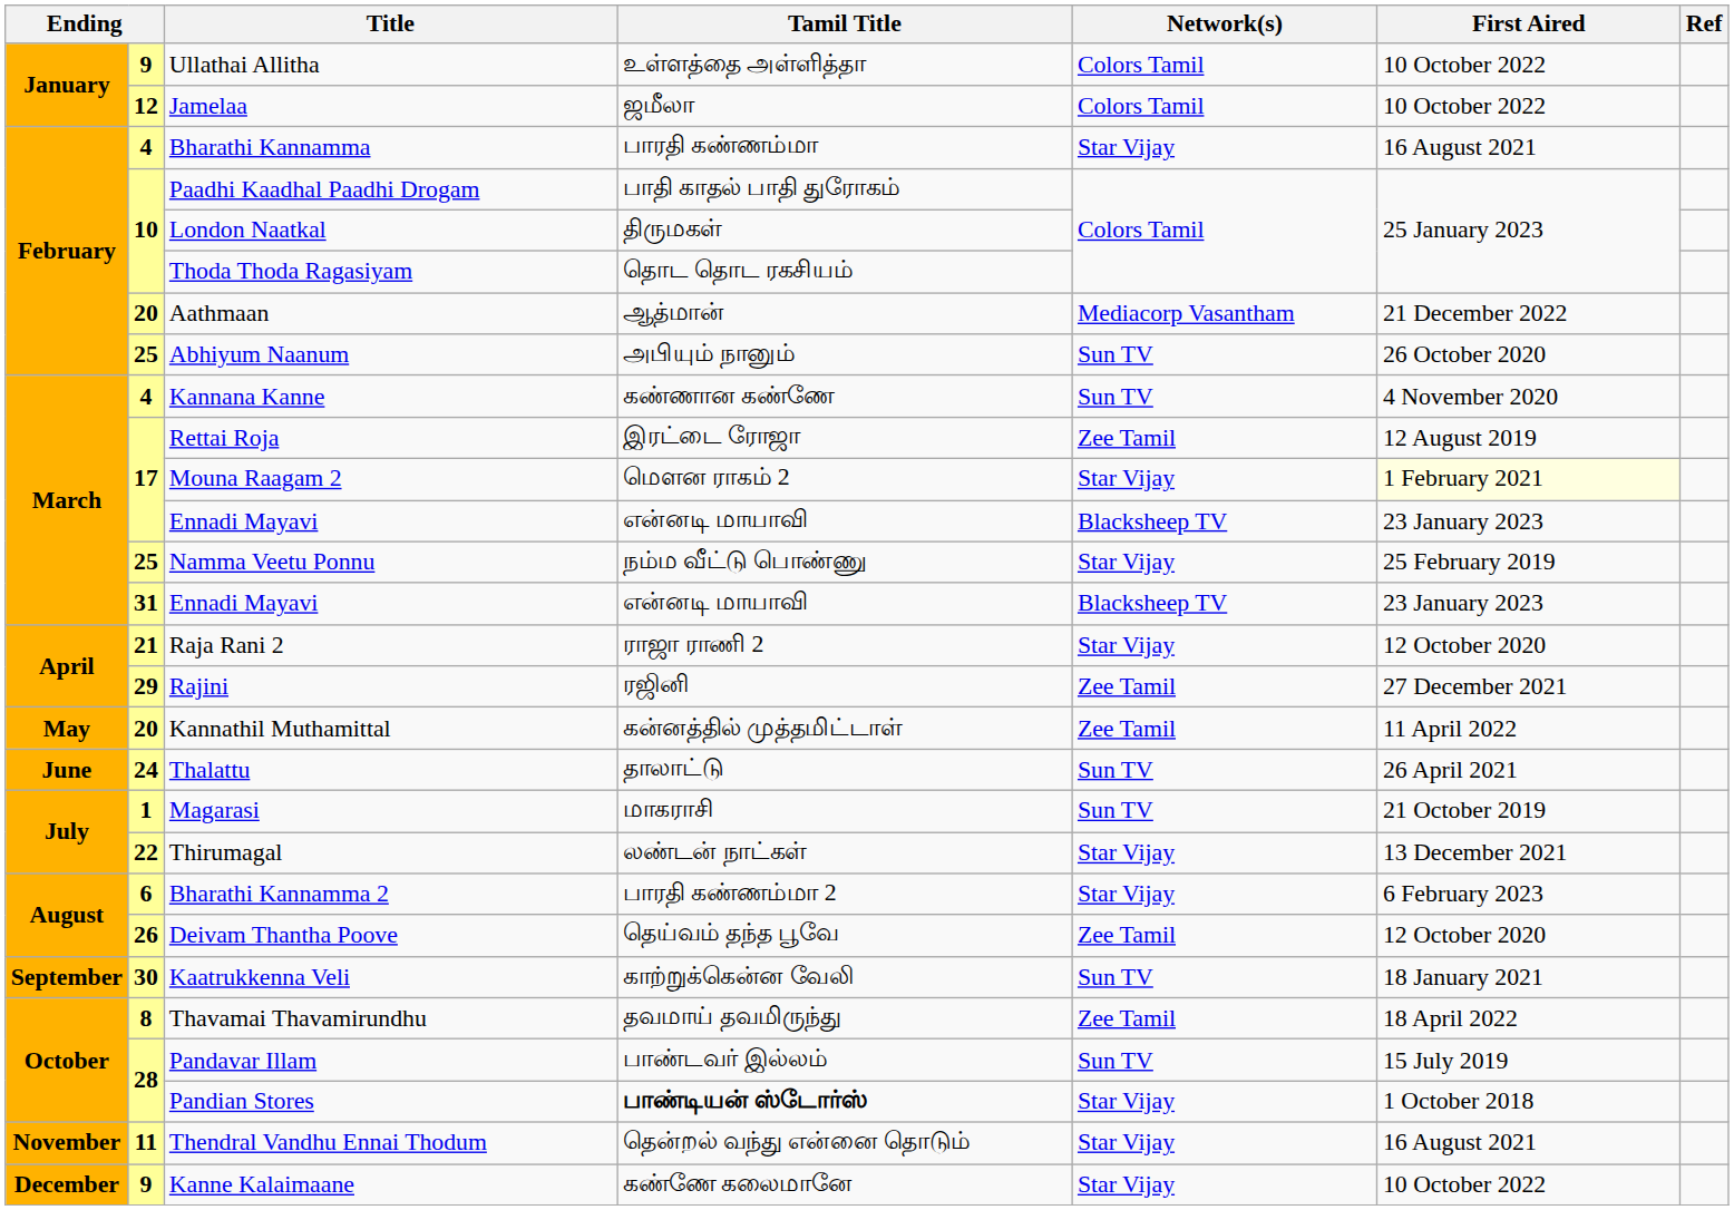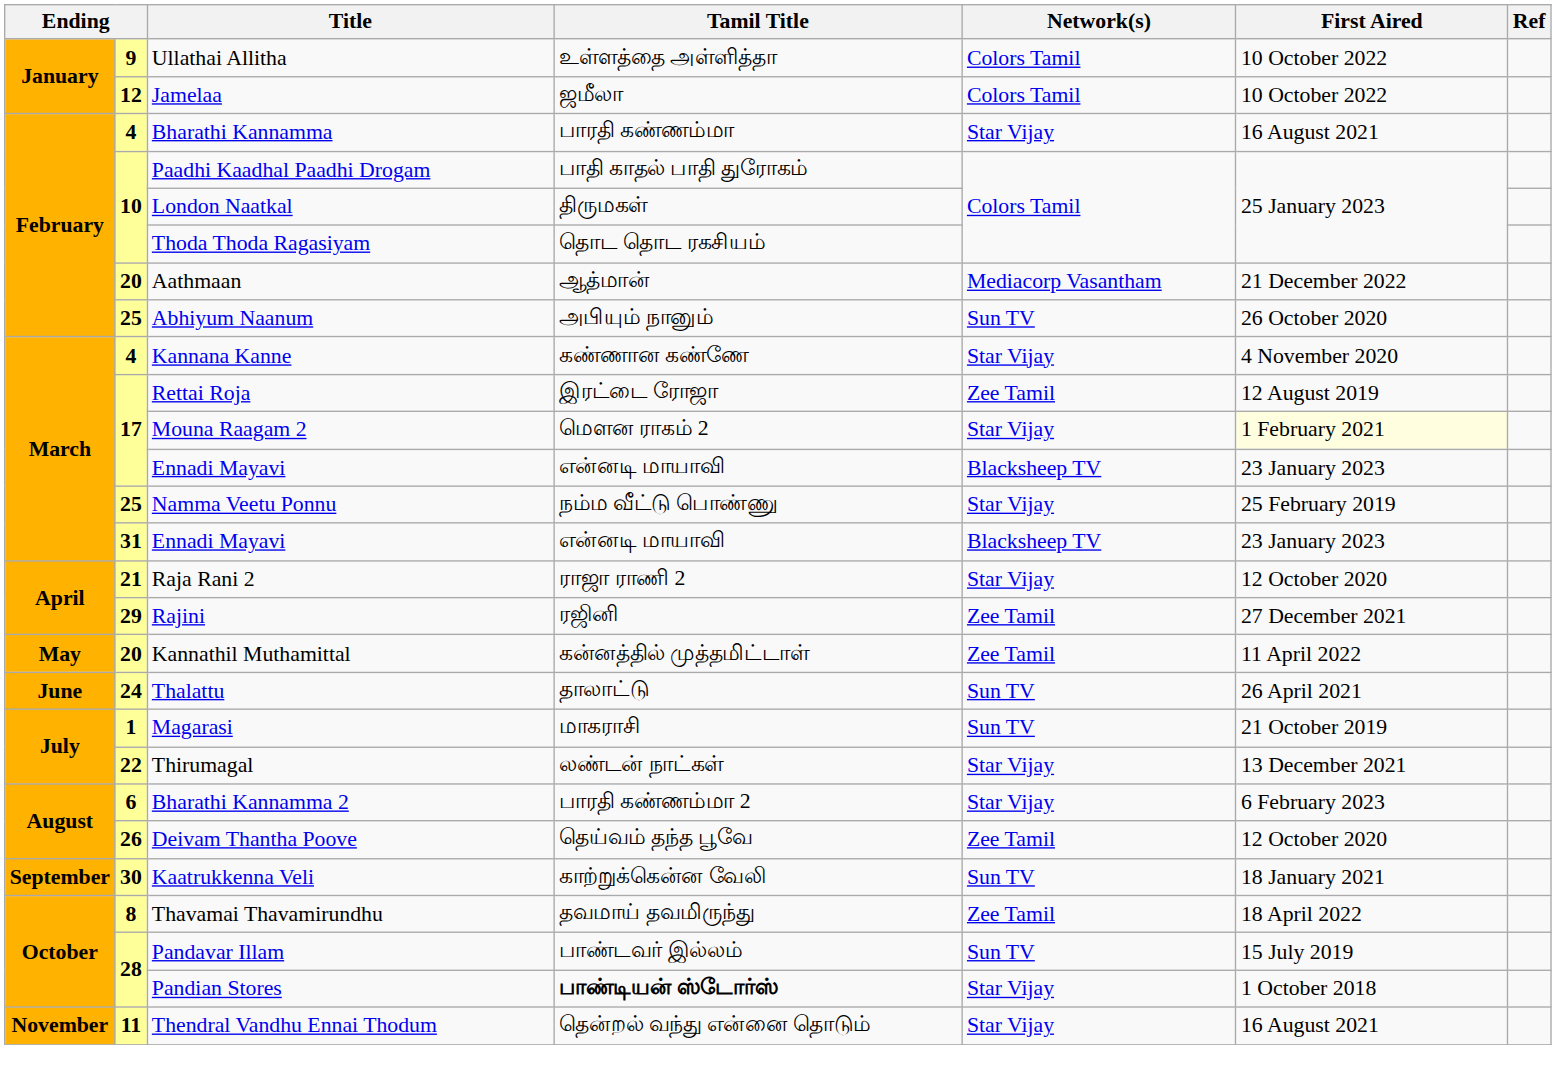Kannana Kanne | Network(s): Sun TV -> Star Vijay
- row: December | 9 | Kanne Kalaimaane | கண்ணே கலைமானே | Star Vijay | 10 October 2022
